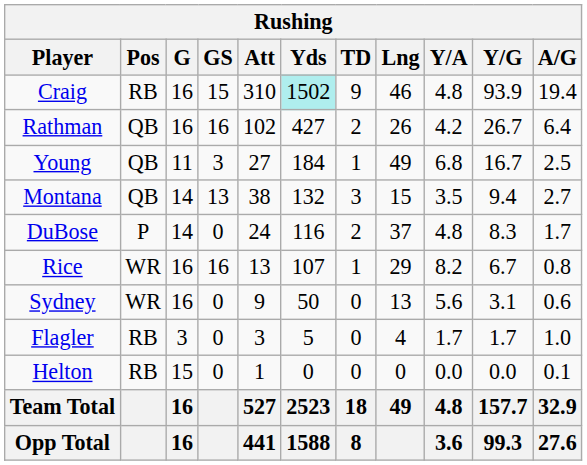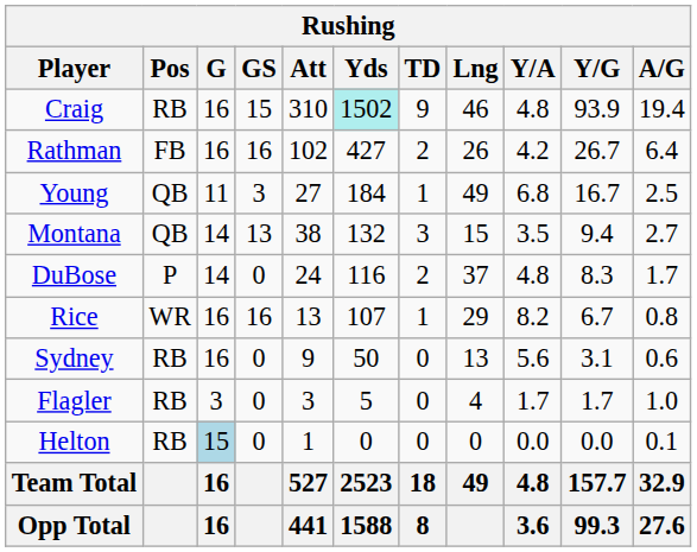Rathman | Pos: QB -> FB
Sydney | Pos: WR -> RB
Helton | G: no background -> lightblue background
